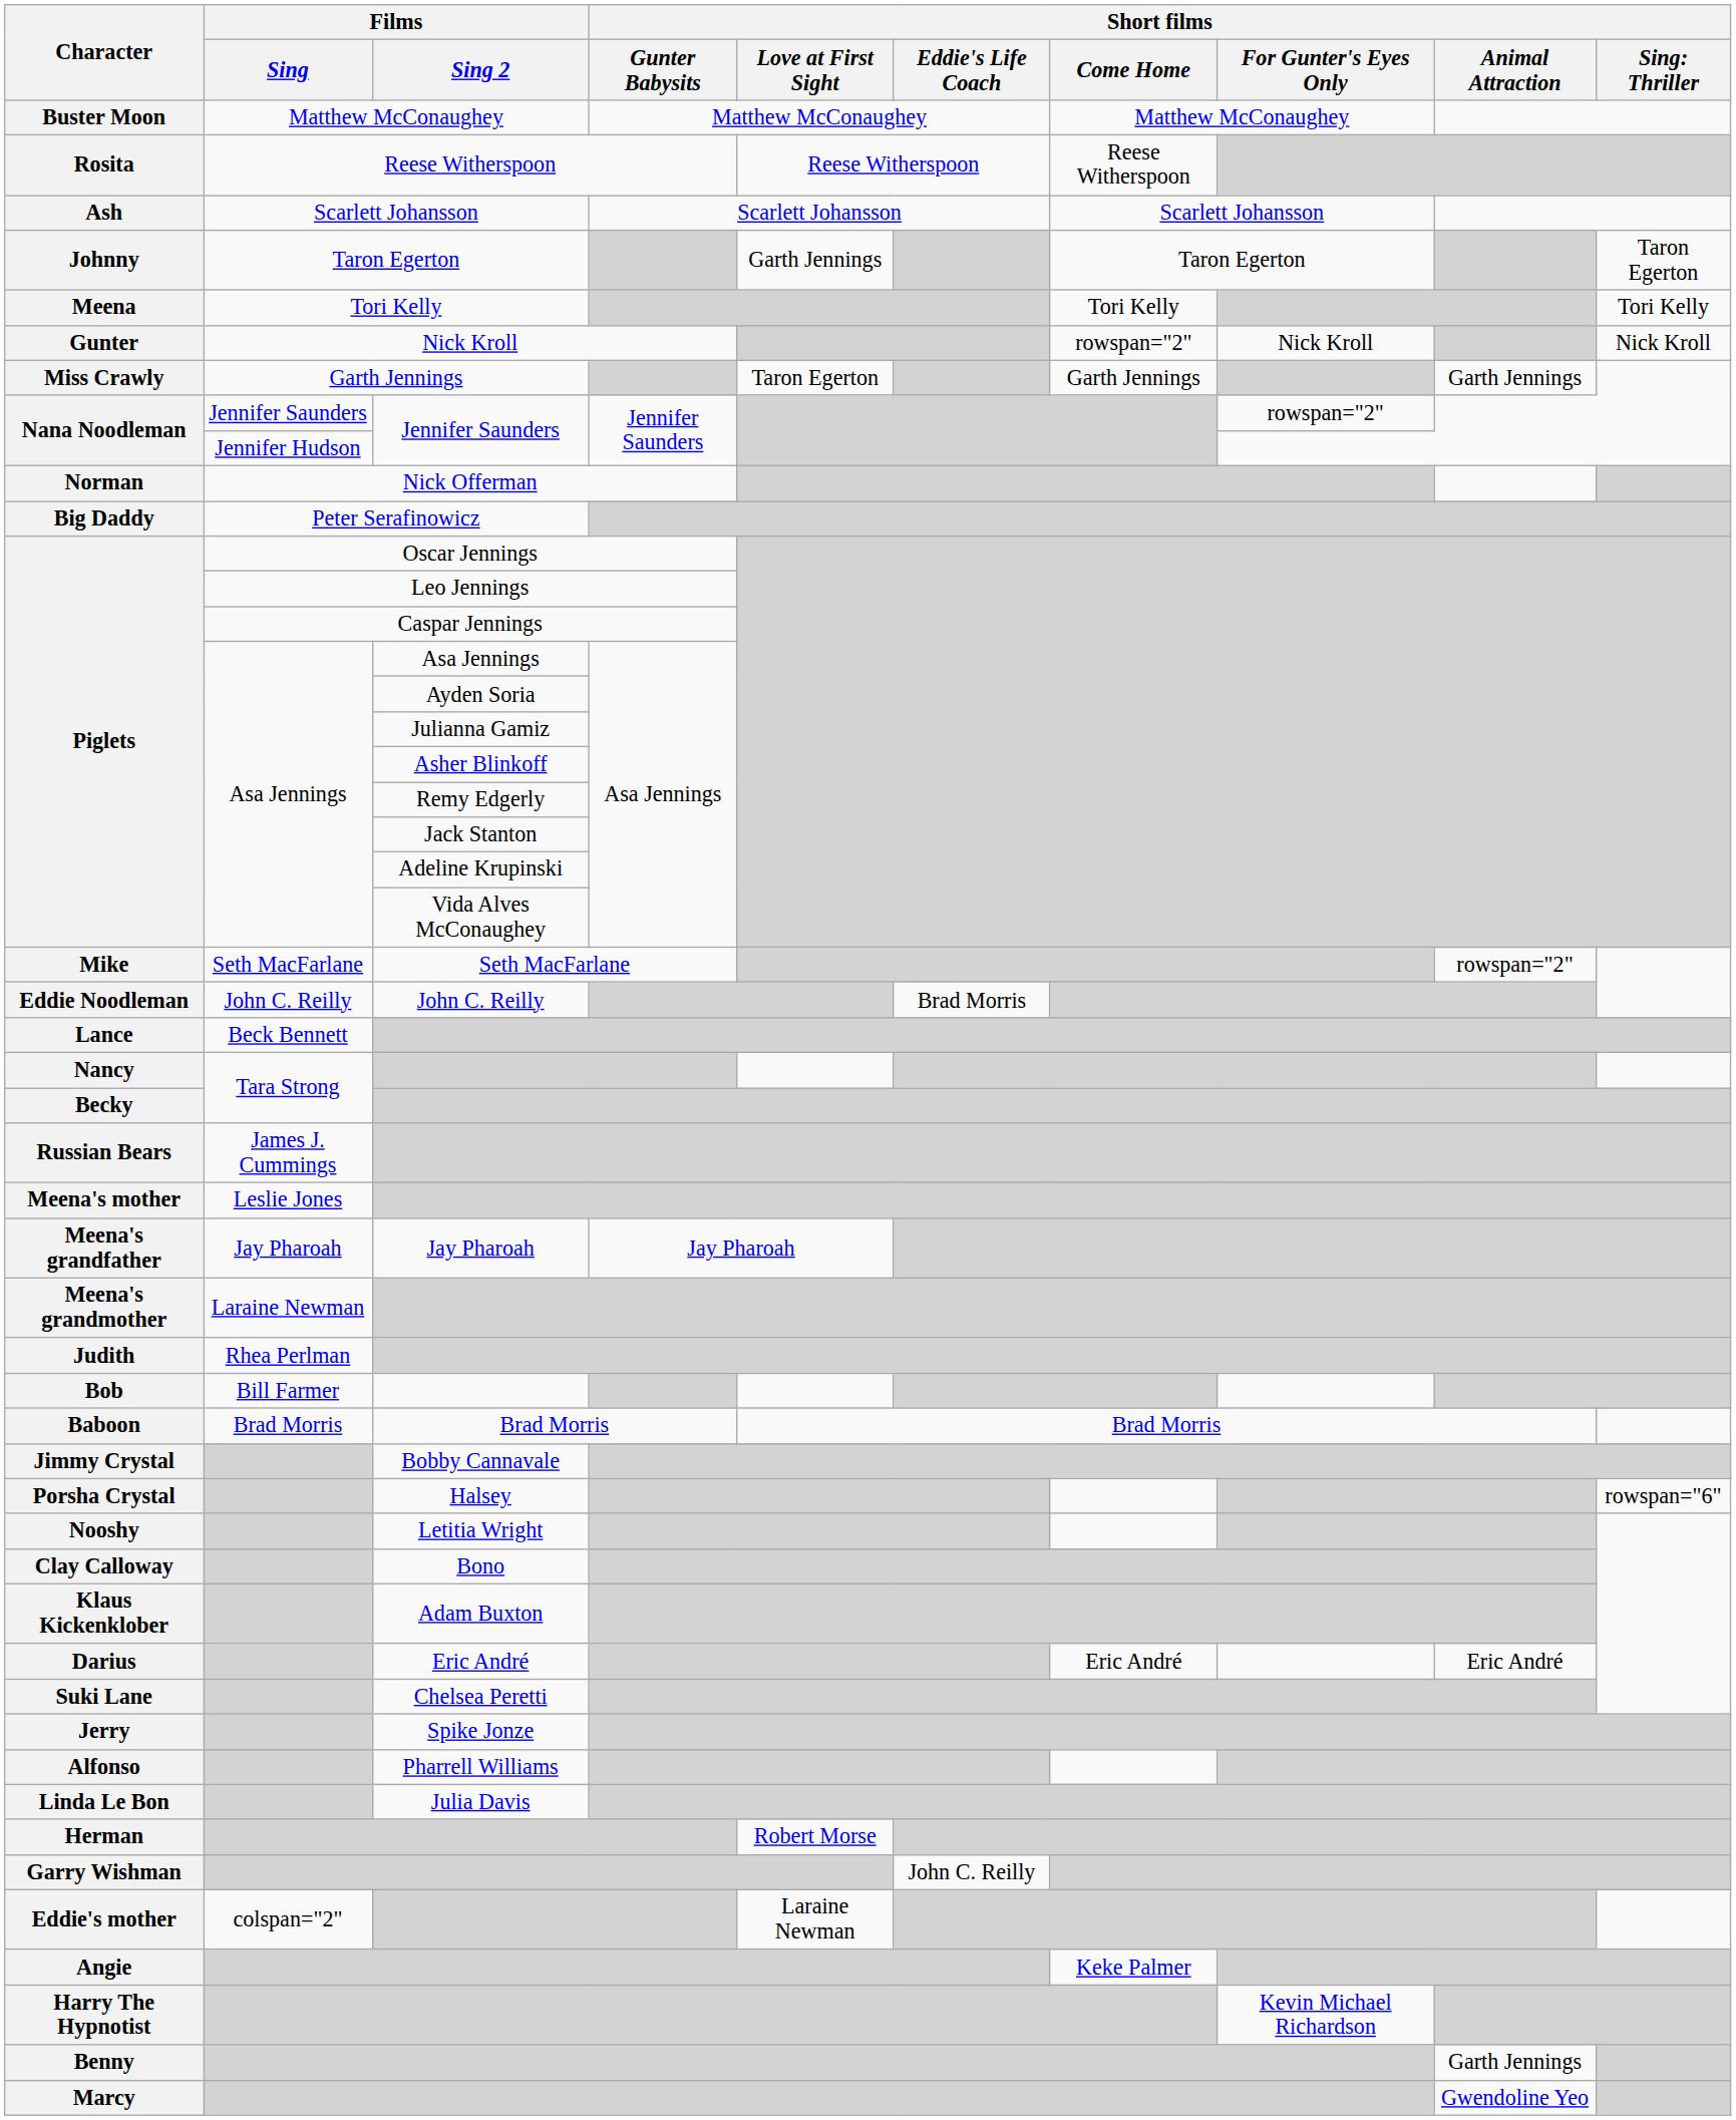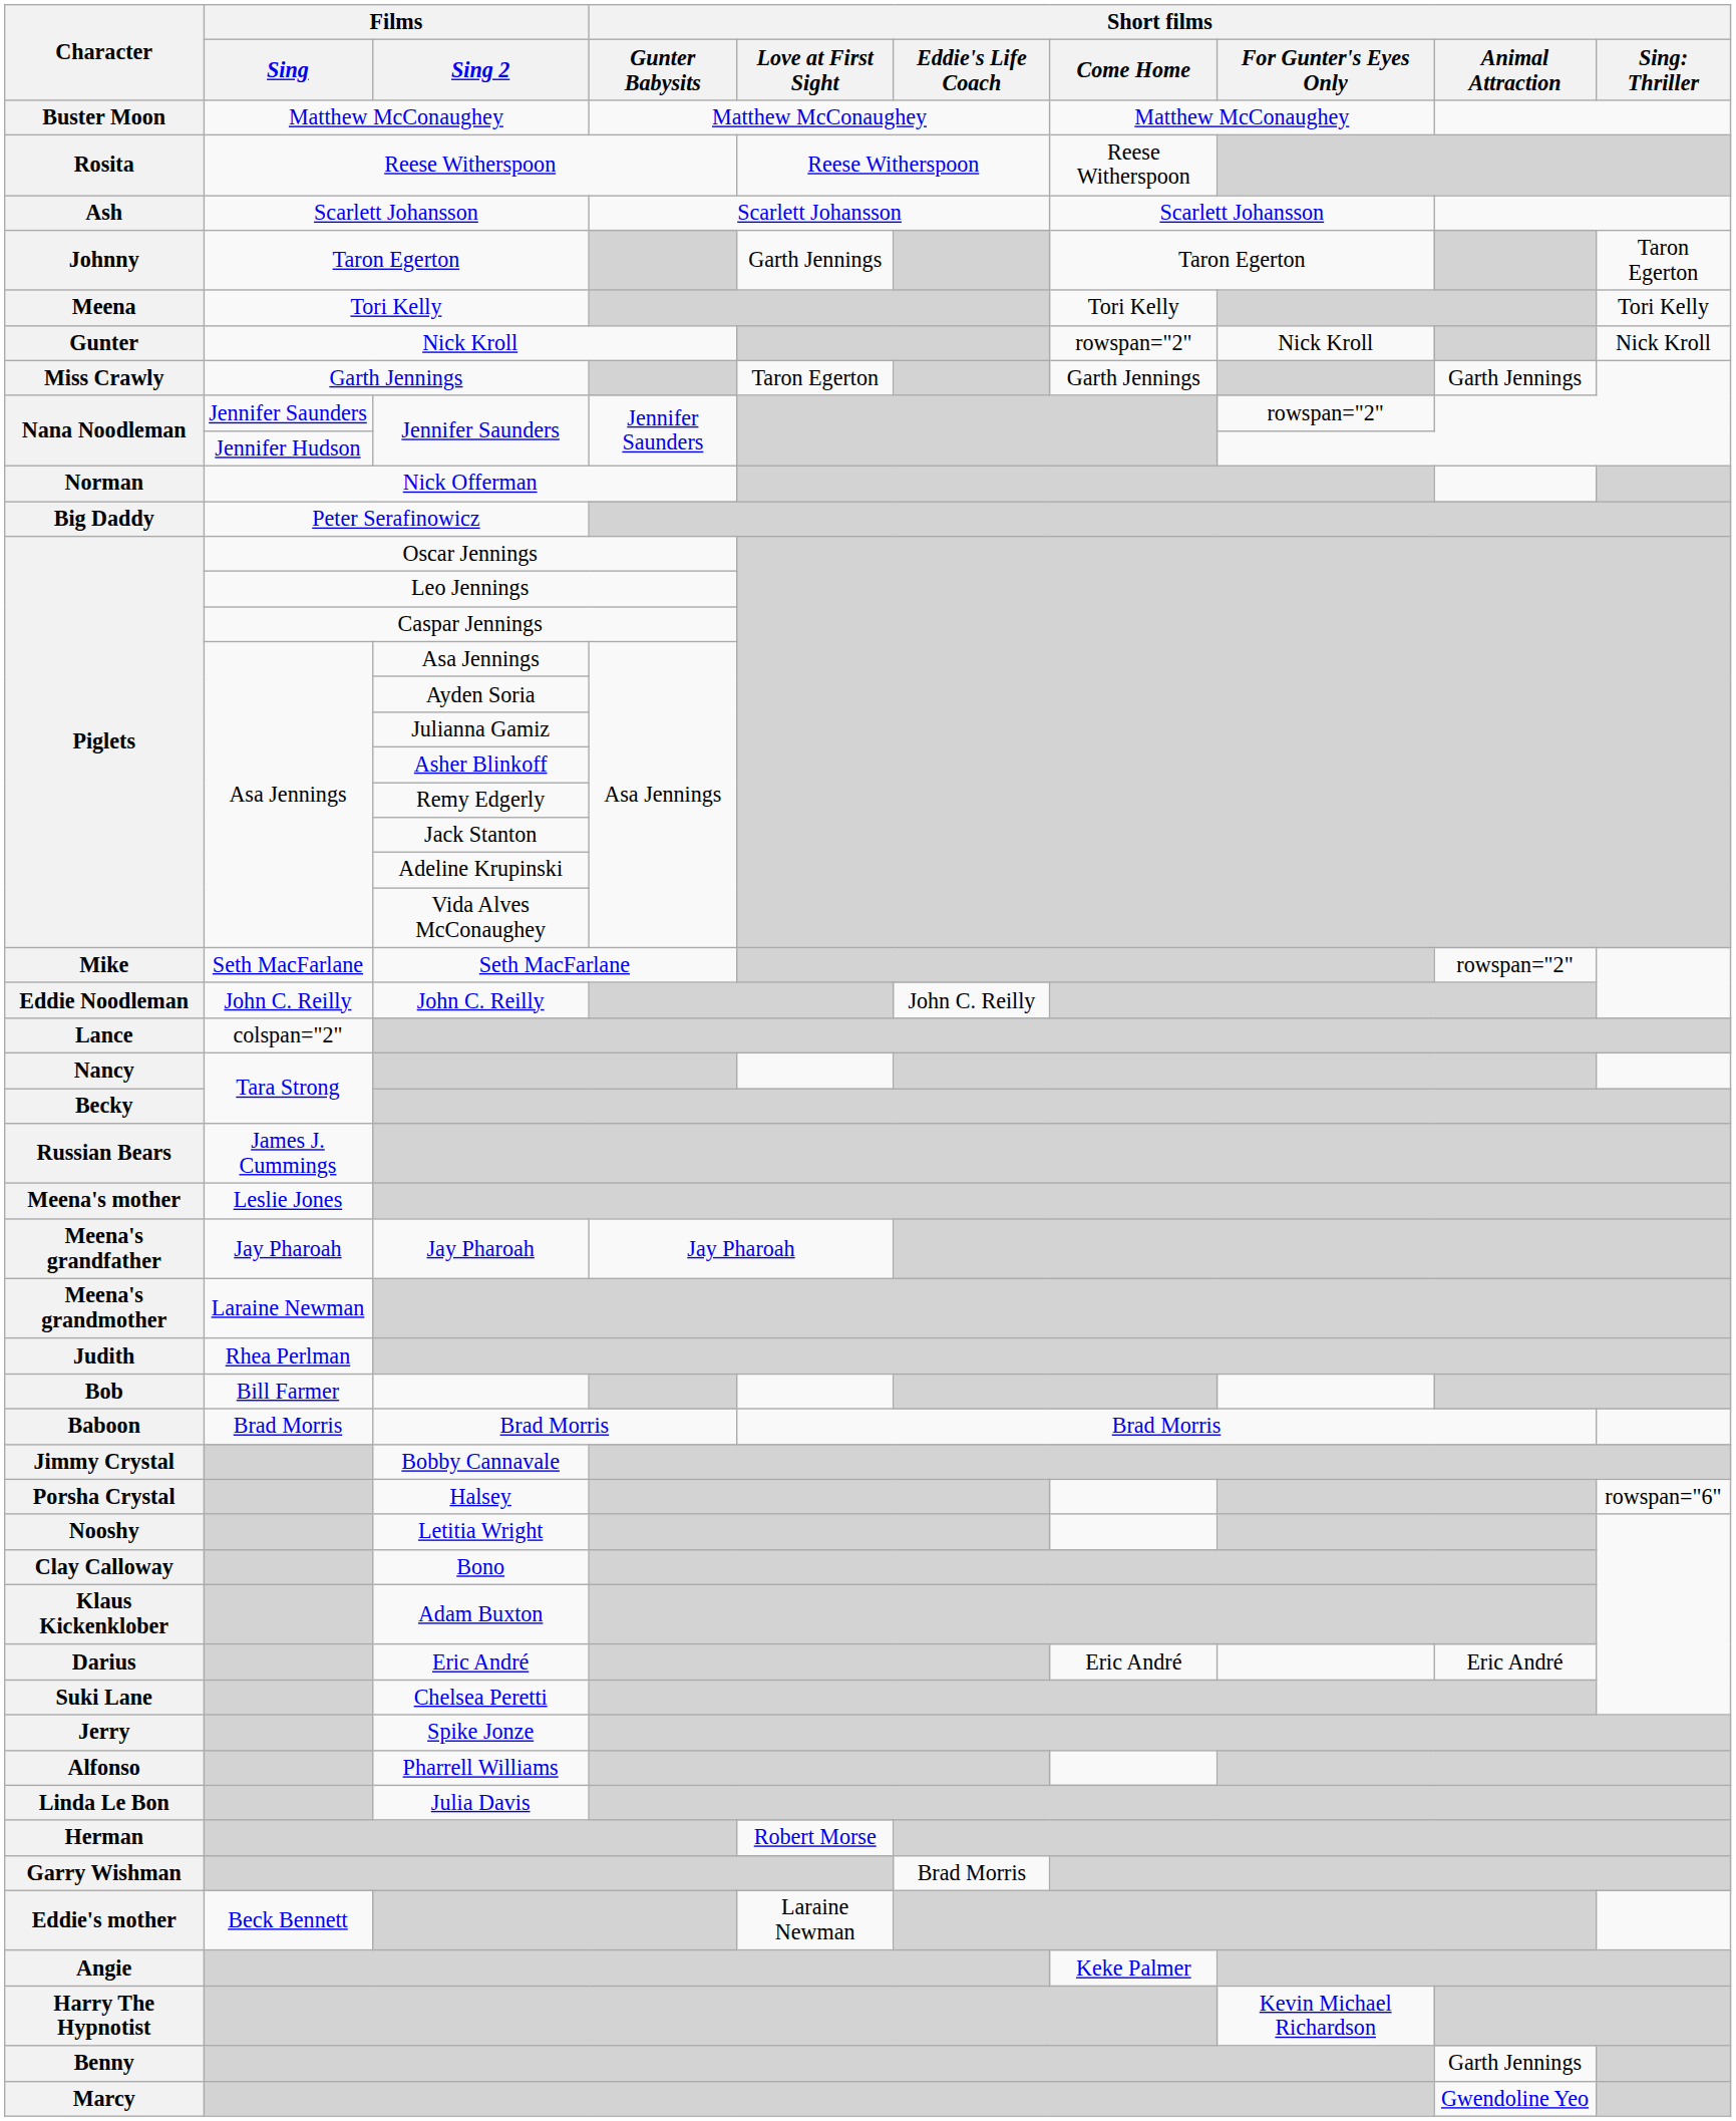Eddie Noodleman | Short films / Eddie's Life Coach: Brad Morris -> John C. Reilly
Lance | Films / Sing: Beck Bennett -> colspan="2"
Garry Wishman | Short films / Eddie's Life Coach: John C. Reilly -> Brad Morris
Eddie's mother | Films / Sing: colspan="2" -> Beck Bennett
